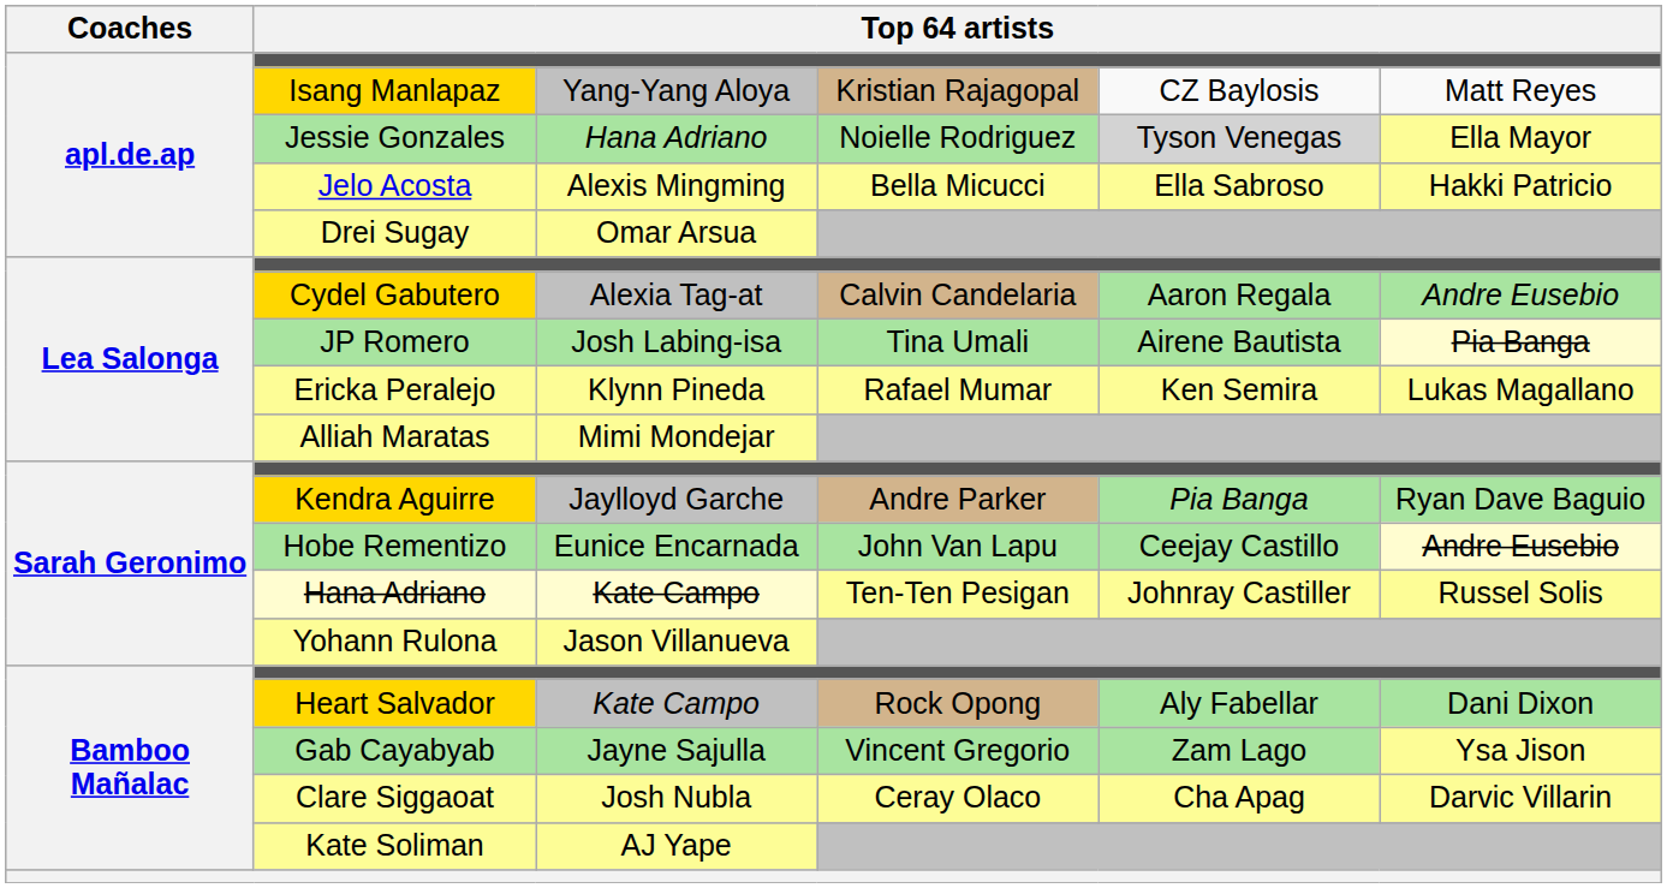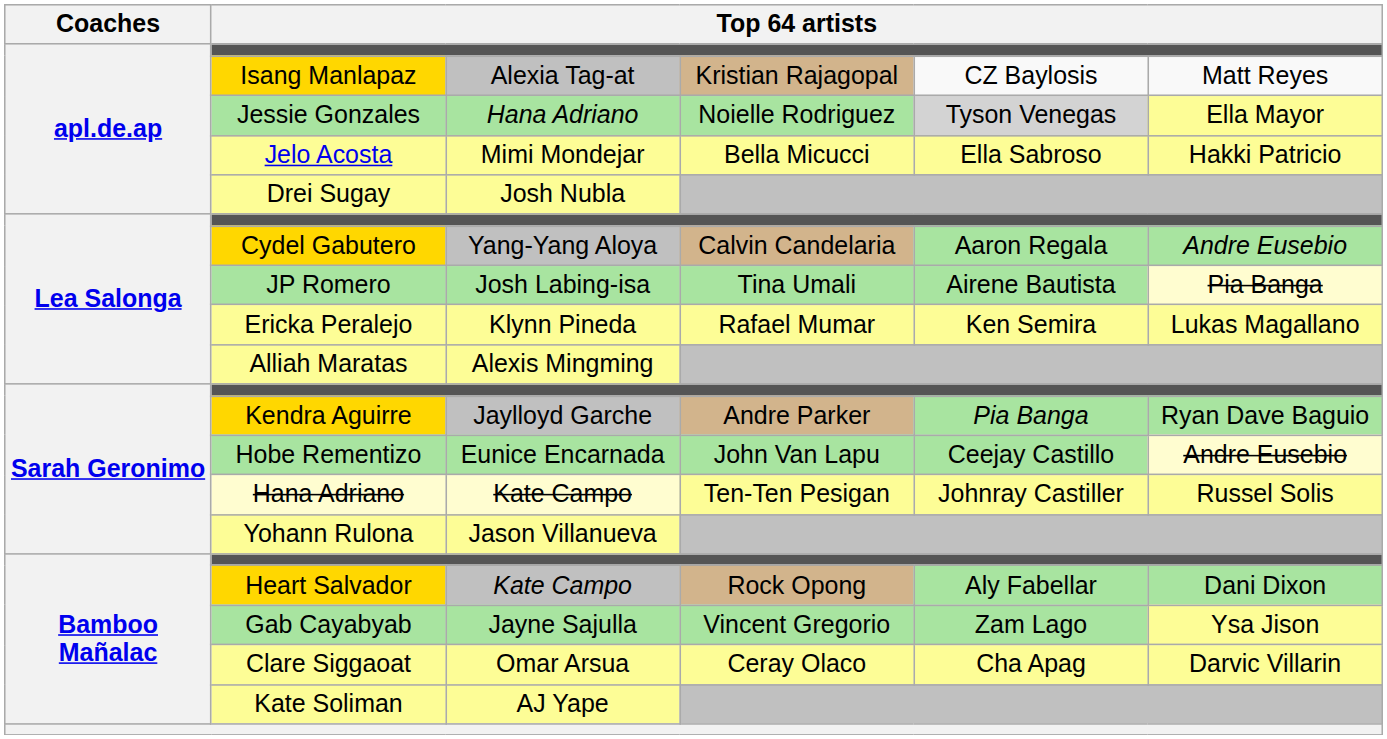Isang Manlapaz | column 3: Yang-Yang Aloya -> Alexia Tag-at
Jelo Acosta | column 3: Alexis Mingming -> Mimi Mondejar
Drei Sugay | column 3: Omar Arsua -> Josh Nubla
Cydel Gabutero | column 3: Alexia Tag-at -> Yang-Yang Aloya
Alliah Maratas | column 3: Mimi Mondejar -> Alexis Mingming
Clare Siggaoat | column 3: Josh Nubla -> Omar Arsua
